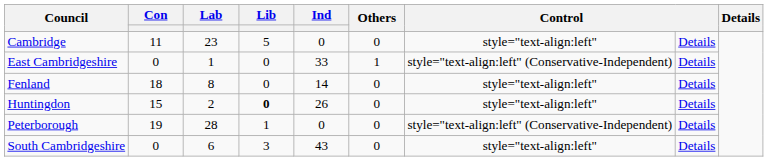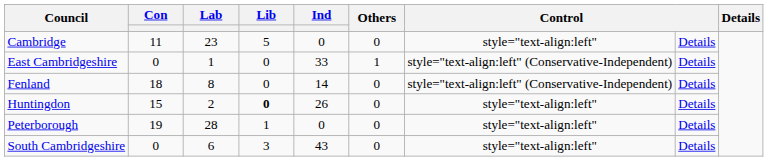Fenland | column 7: style="text-align:left" -> style="text-align:left" (Conservative-Independent)
Peterborough | column 7: style="text-align:left" (Conservative-Independent) -> style="text-align:left"
